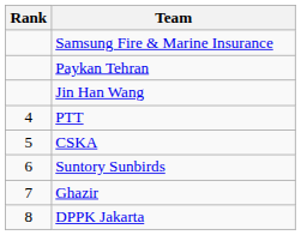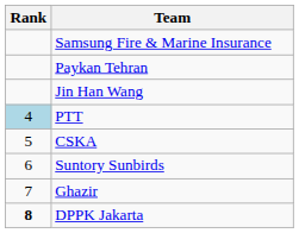PTT | Rank: no background -> lightblue background
DPPK Jakarta | Rank: normal -> bold
